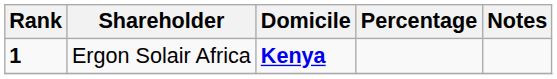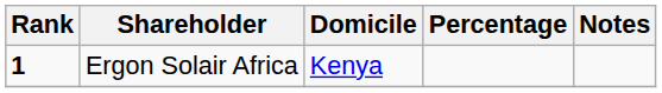Ergon Solair Africa | Domicile: bold -> normal
